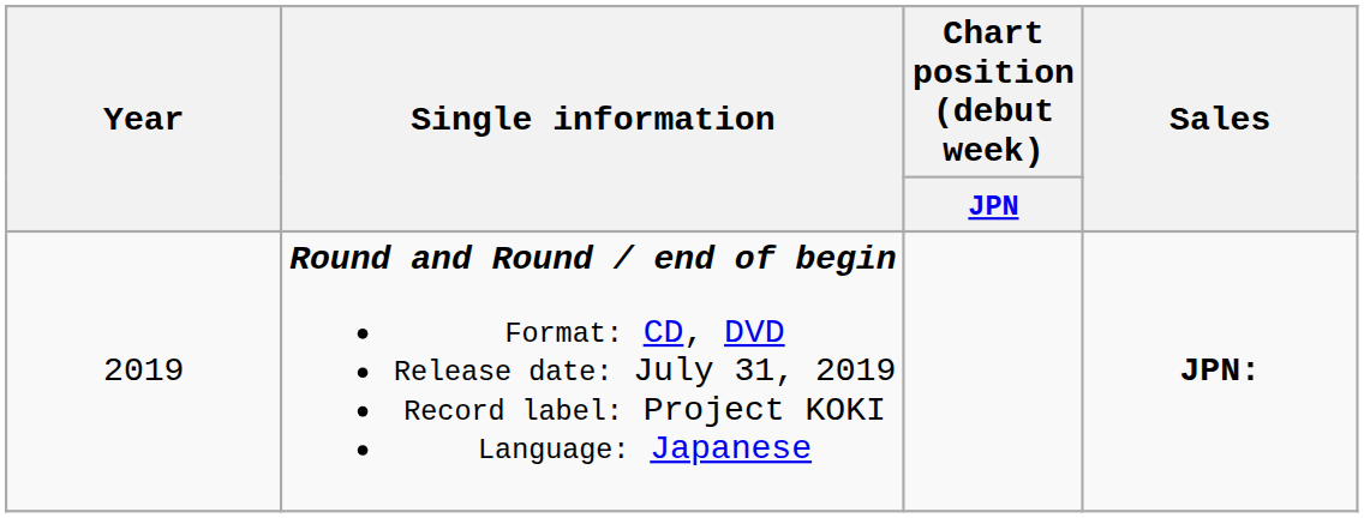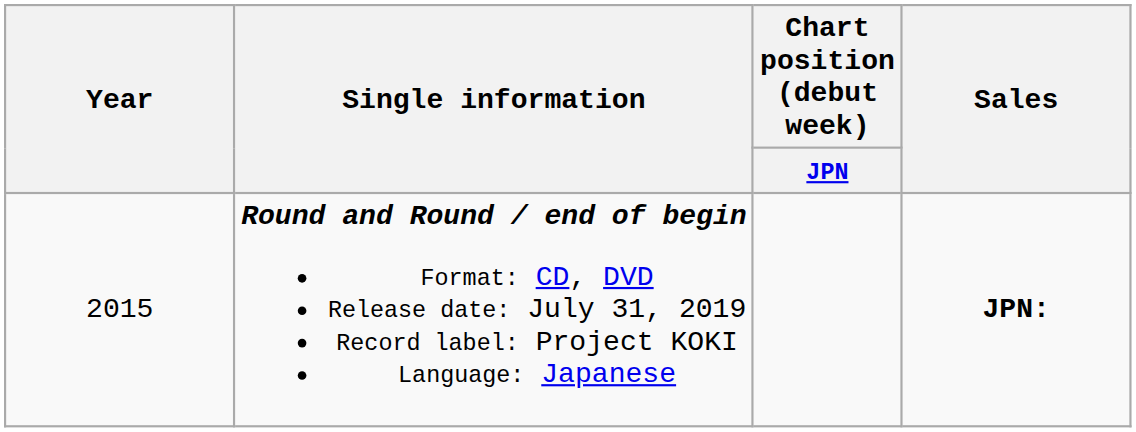row 3 | Year: 2019 -> 2015
